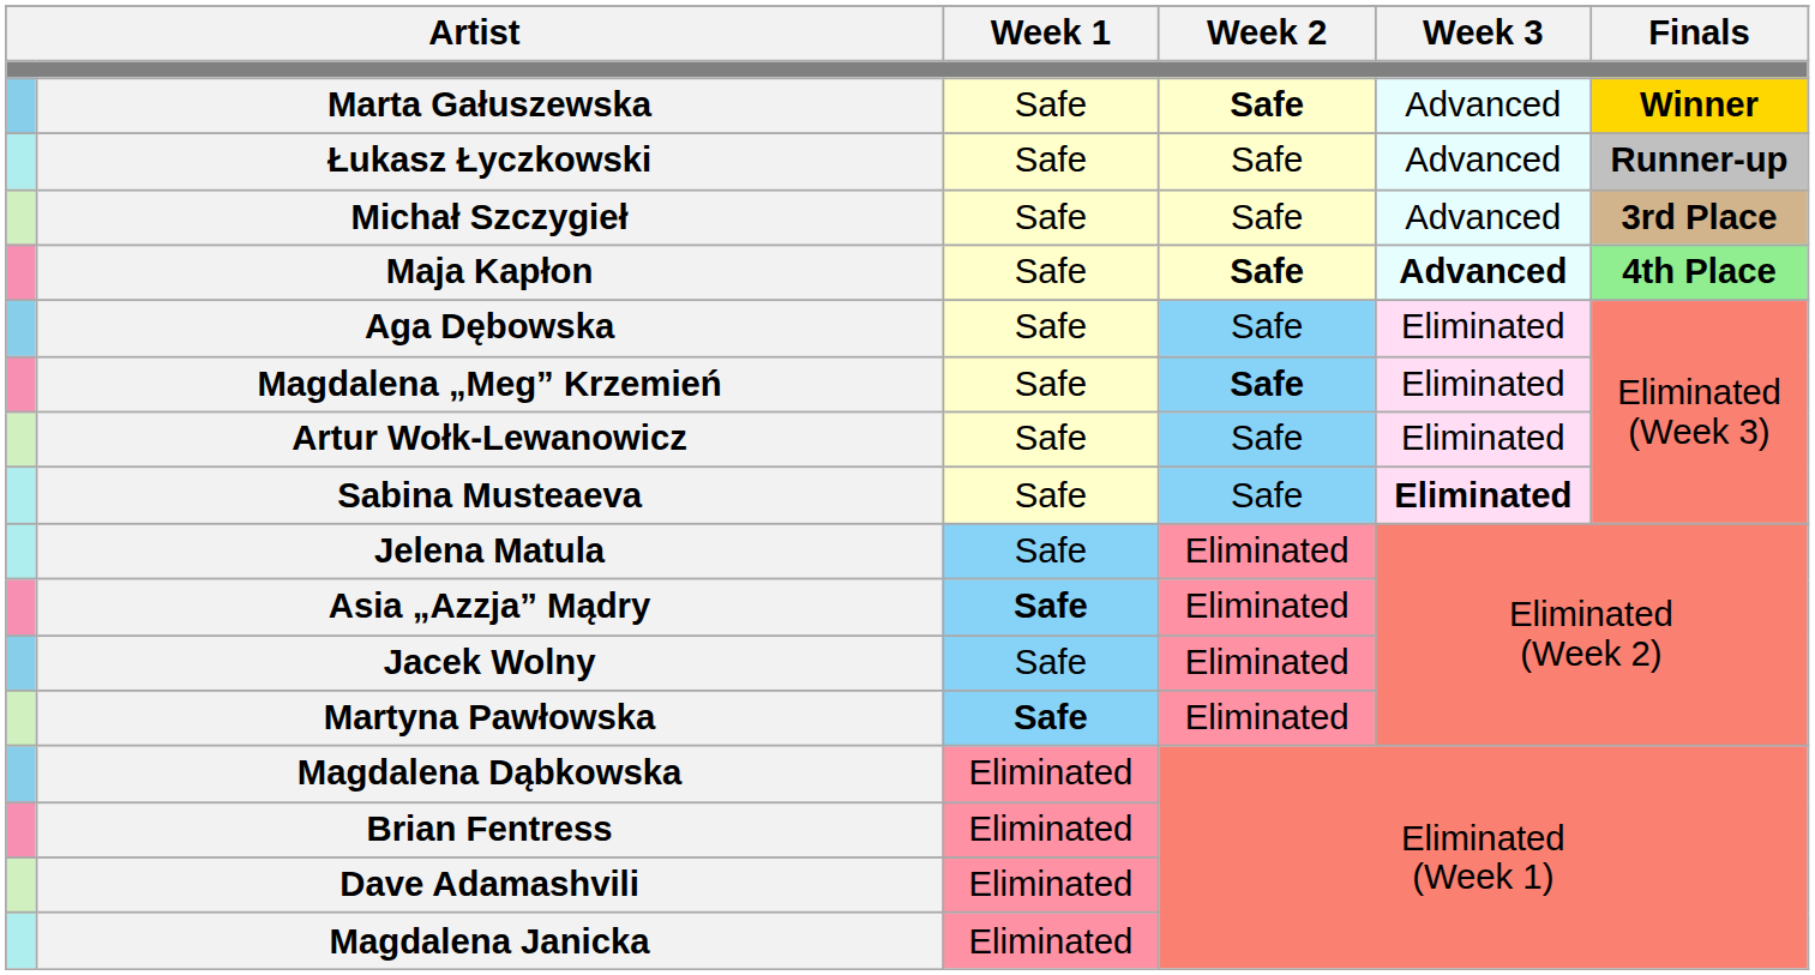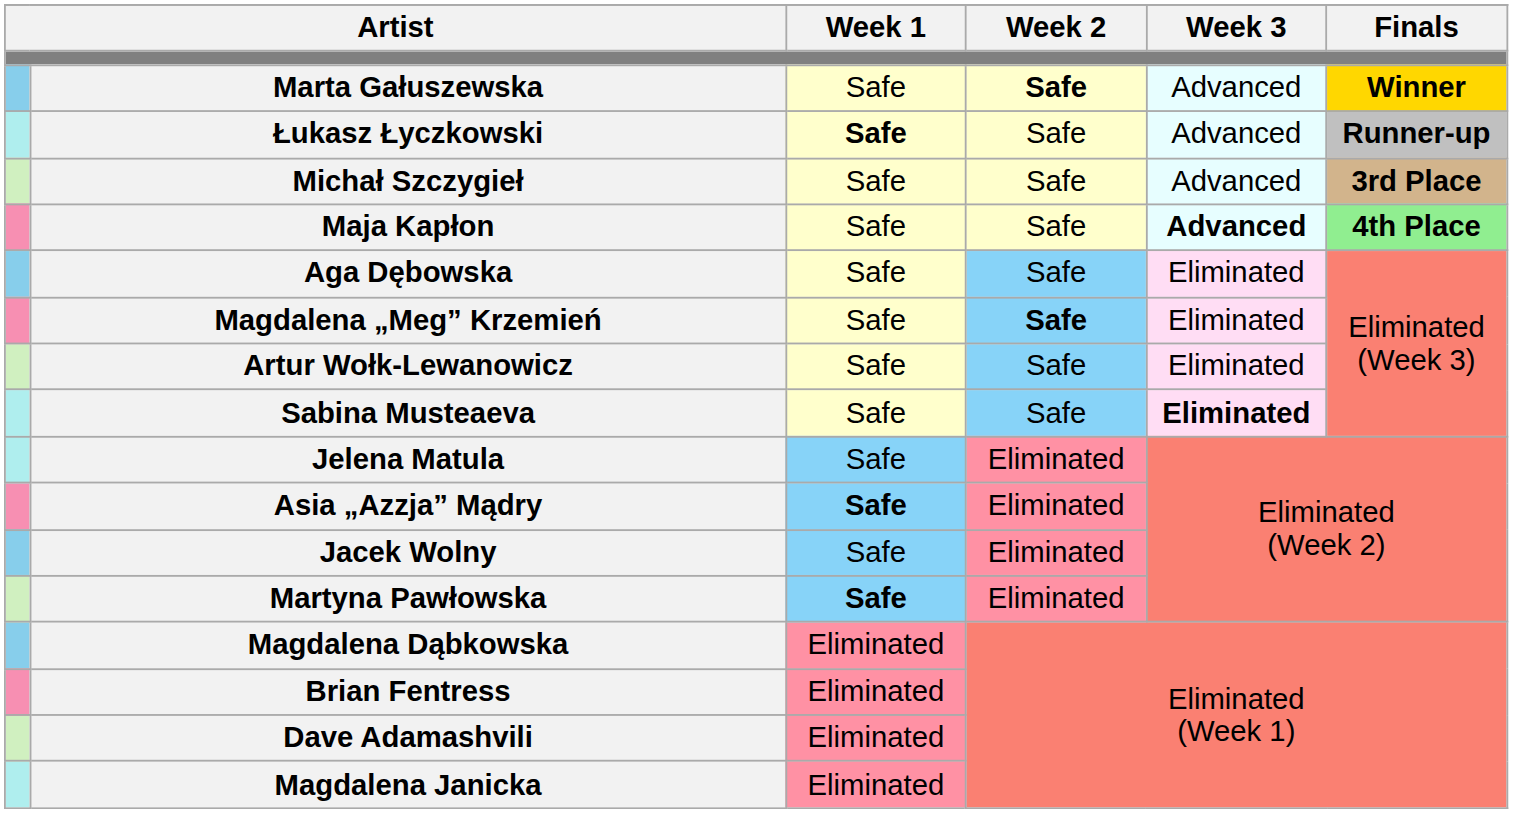Łukasz Łyczkowski | Week 1: normal -> bold
Maja Kapłon | Week 2: bold -> normal
